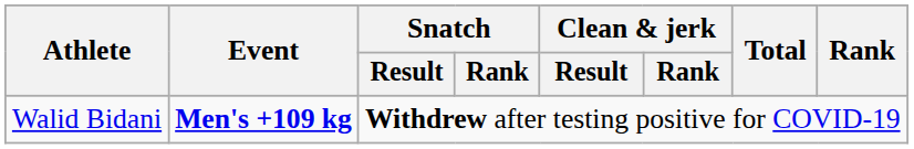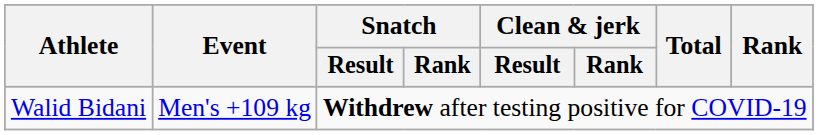Walid Bidani | Event: bold -> normal
